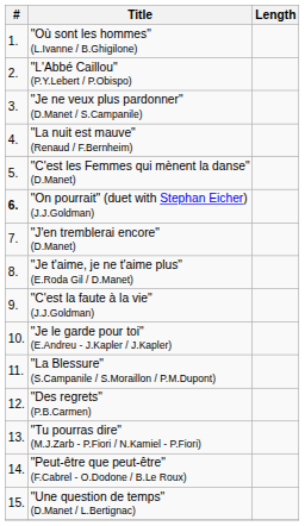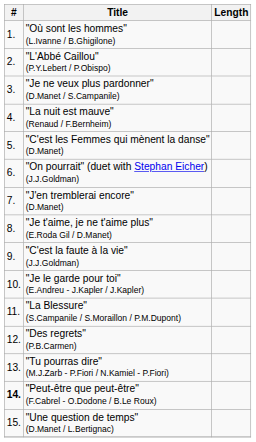"On pourrait" (duet with Stephan Eicher) (J.J.Goldman) | #: bold -> normal
"Peut-être que peut-être" (F.Cabrel - O.Dodone / B.Le Roux) | #: normal -> bold
